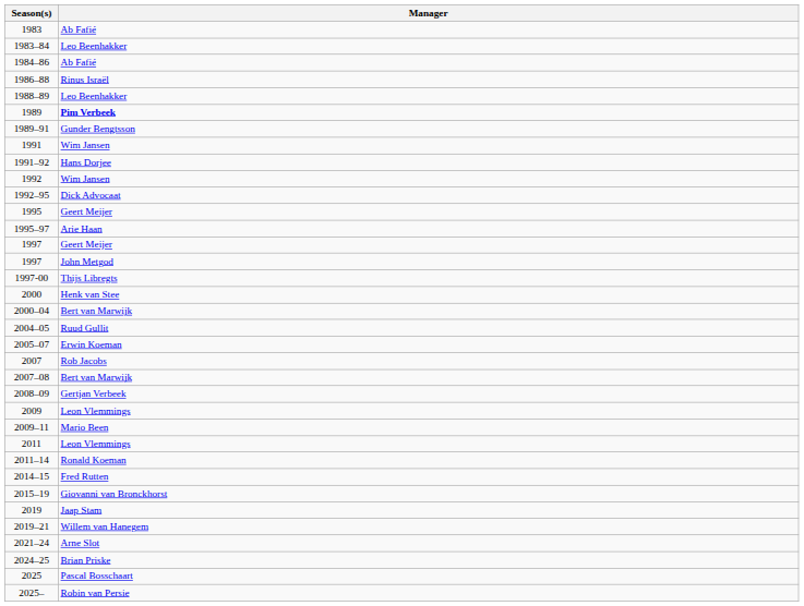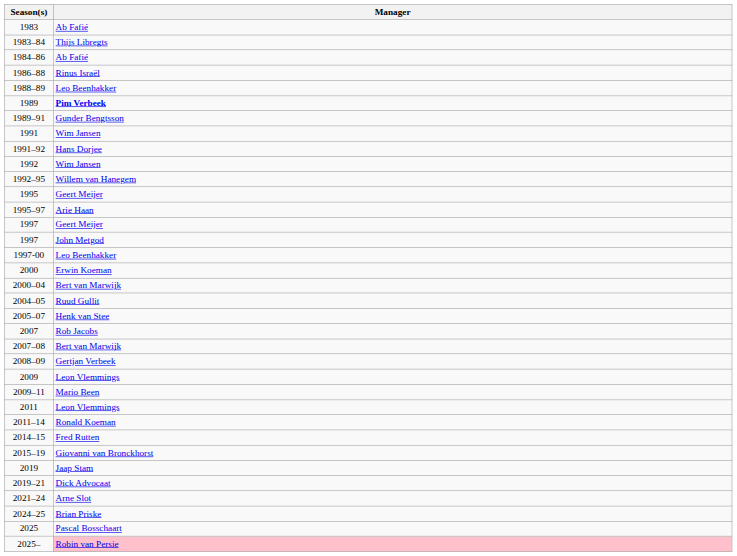row 3 | Manager: Leo Beenhakker -> Thijs Libregts
row 12 | Manager: Dick Advocaat -> Willem van Hanegem
row 17 | Manager: Thijs Libregts -> Leo Beenhakker
row 18 | Manager: Henk van Stee -> Erwin Koeman
row 21 | Manager: Erwin Koeman -> Henk van Stee
row 32 | Manager: Willem van Hanegem -> Dick Advocaat
row 36 | Manager: no background -> pink background
